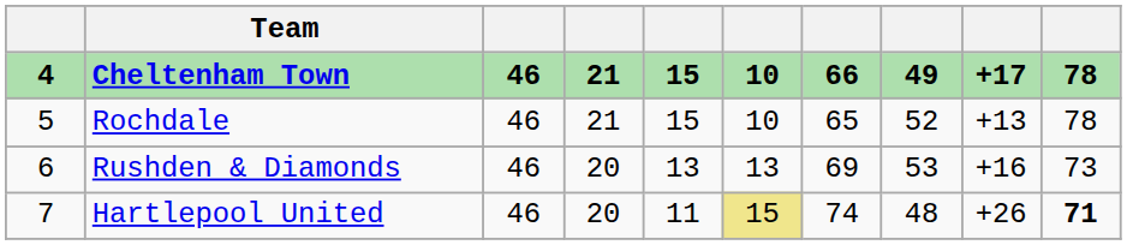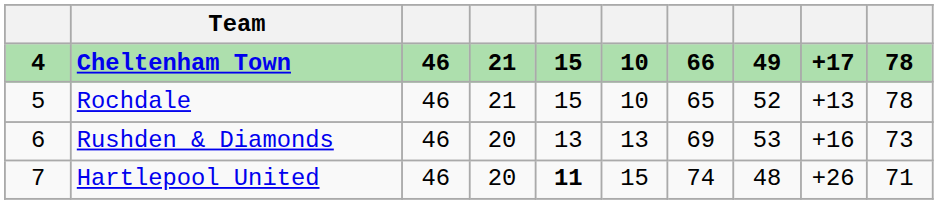Hartlepool United | column 5: normal -> bold
Hartlepool United | column 6: khaki background -> no background
Hartlepool United | column 10: bold -> normal
